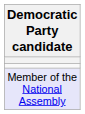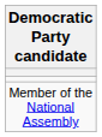Member of the National Assembly | column 1: lavender background -> no background
